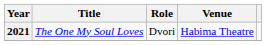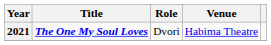2021 | Title: normal -> bold
